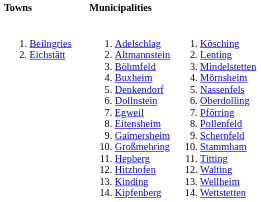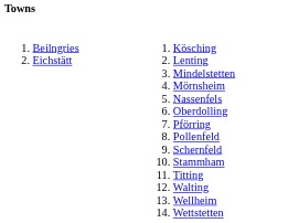- column: Municipalities | Adelschlag Altmannstein Böhmfeld Buxheim Denkendorf Dollnstein Egweil Eitensheim Gaimersheim Großmehring Hepberg Hitzhofen Kinding Kipfenberg
